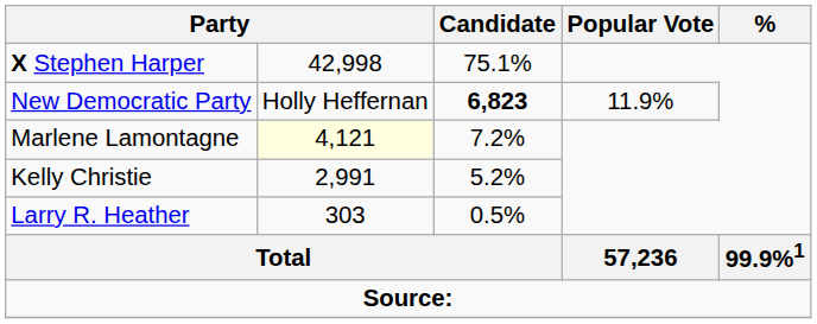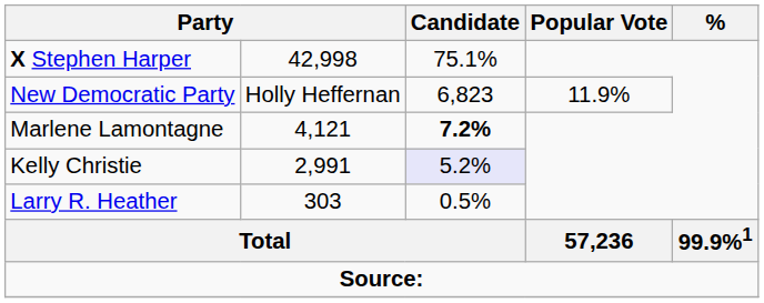New Democratic Party | Candidate: bold -> normal
Marlene Lamontagne | column 2: lightyellow background -> no background
Marlene Lamontagne | Candidate: normal -> bold
Kelly Christie | Candidate: no background -> lavender background
